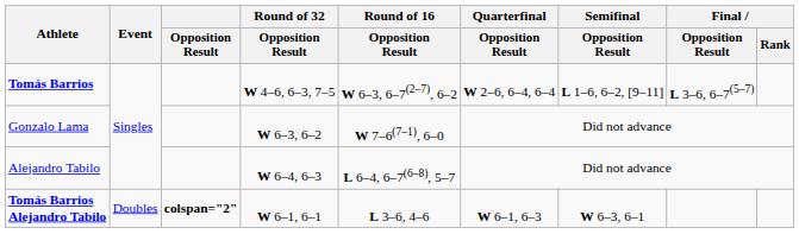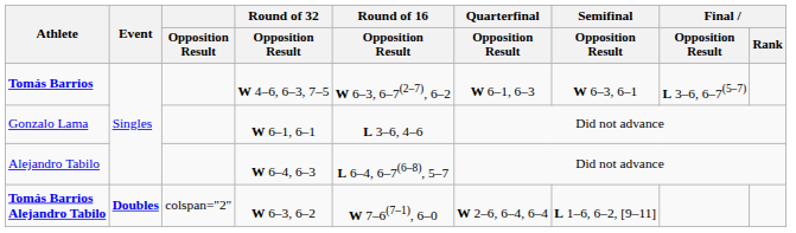Tomás Barrios | Quarterfinal / Opposition Result: W 2–6, 6–4, 6–4 -> W 6–1, 6–3
Tomás Barrios | Semifinal / Opposition Result: L 1–6, 6–2, [9–11] -> W 6–3, 6–1
Gonzalo Lama | Round of 32 / Opposition Result: W 6–3, 6–2 -> W 6–1, 6–1
Gonzalo Lama | Round of 16 / Opposition Result: W 7–6(7–1), 6–0 -> L 3–6, 4–6
Tomás Barrios Alejandro Tabilo | Event: normal -> bold
Tomás Barrios Alejandro Tabilo | Opposition Result: bold -> normal
Tomás Barrios Alejandro Tabilo | Round of 32 / Opposition Result: W 6–1, 6–1 -> W 6–3, 6–2
Tomás Barrios Alejandro Tabilo | Round of 16 / Opposition Result: L 3–6, 4–6 -> W 7–6(7–1), 6–0
Tomás Barrios Alejandro Tabilo | Quarterfinal / Opposition Result: W 6–1, 6–3 -> W 2–6, 6–4, 6–4
Tomás Barrios Alejandro Tabilo | Semifinal / Opposition Result: W 6–3, 6–1 -> L 1–6, 6–2, [9–11]
